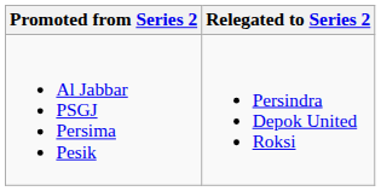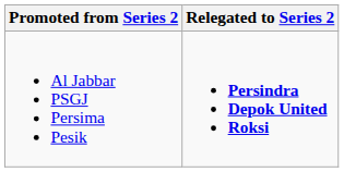Al Jabbar PSGJ Persima Pesik | Relegated to Series 2: normal -> bold
